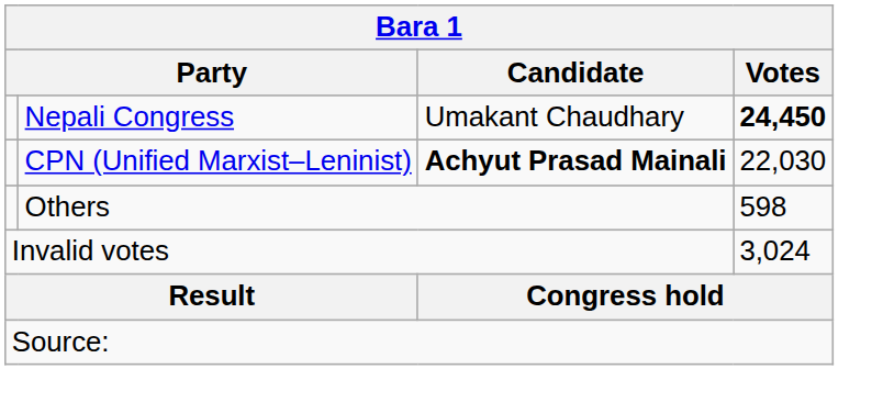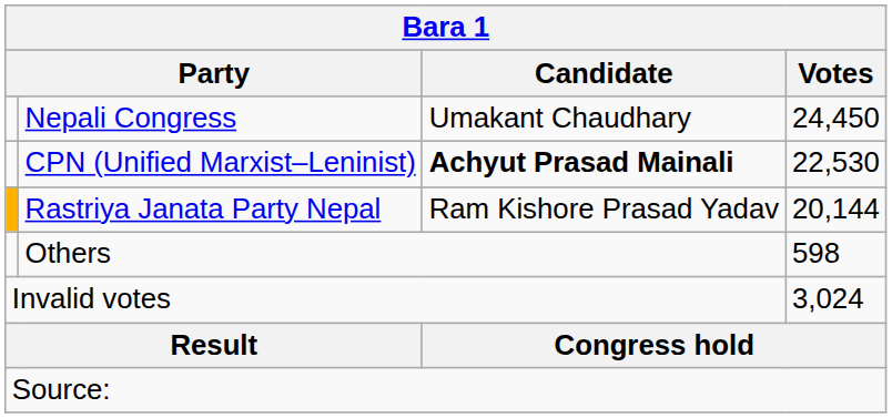Nepali Congress | Votes: bold -> normal
CPN (Unified Marxist–Leninist) | Votes: 22,030 -> 22,530
+ row: Rastriya Janata Party Nepal | Ram Kishore Prasad Yadav | 20,144
